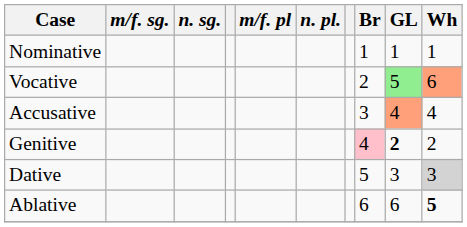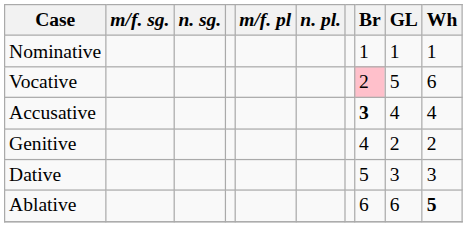Vocative | Br: no background -> pink background
Vocative | GL: lightgreen background -> no background
Vocative | Wh: lightsalmon background -> no background
Accusative | Br: normal -> bold
Accusative | GL: lightsalmon background -> no background
Genitive | Br: pink background -> no background
Genitive | GL: bold -> normal
Dative | Wh: lightgrey background -> no background
